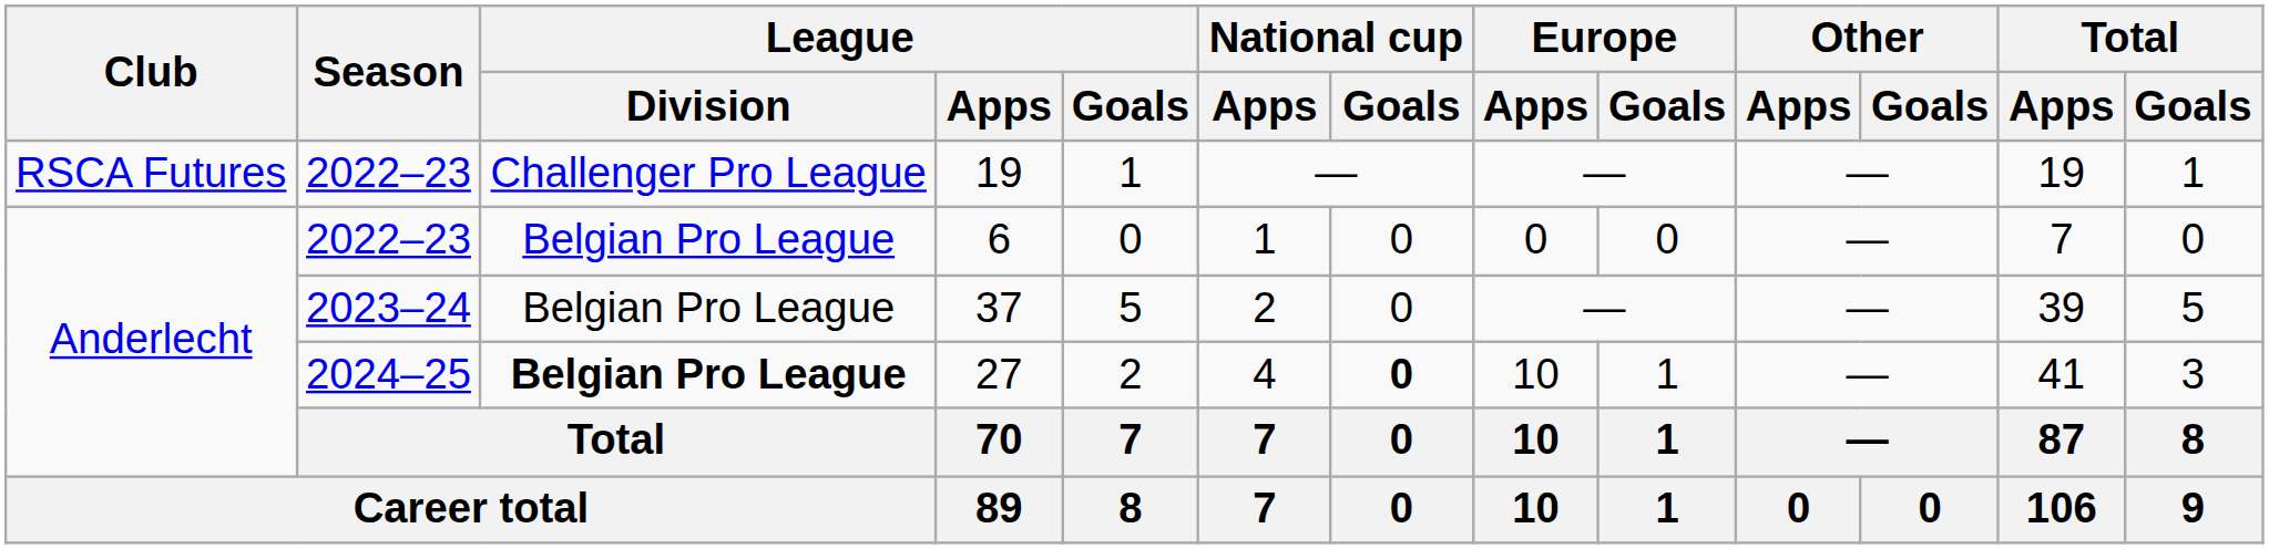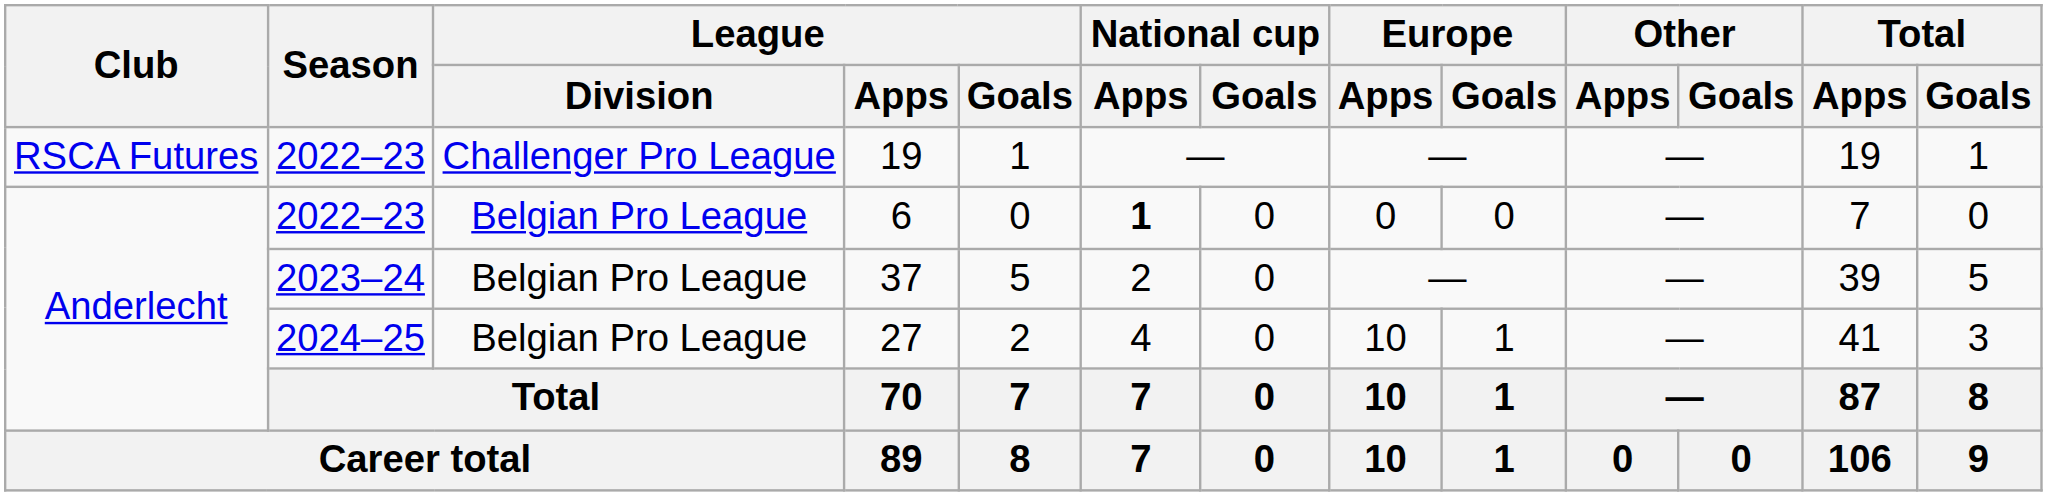6 | National cup / Apps: normal -> bold
27 | League / Division: bold -> normal
27 | National cup / Goals: bold -> normal
